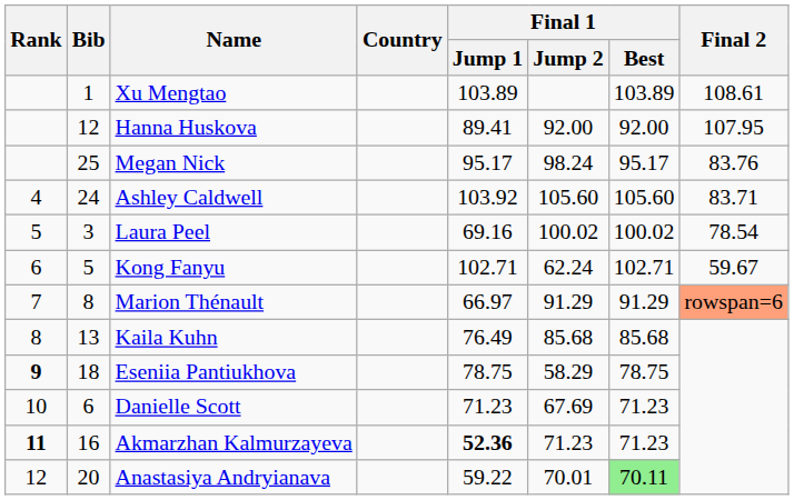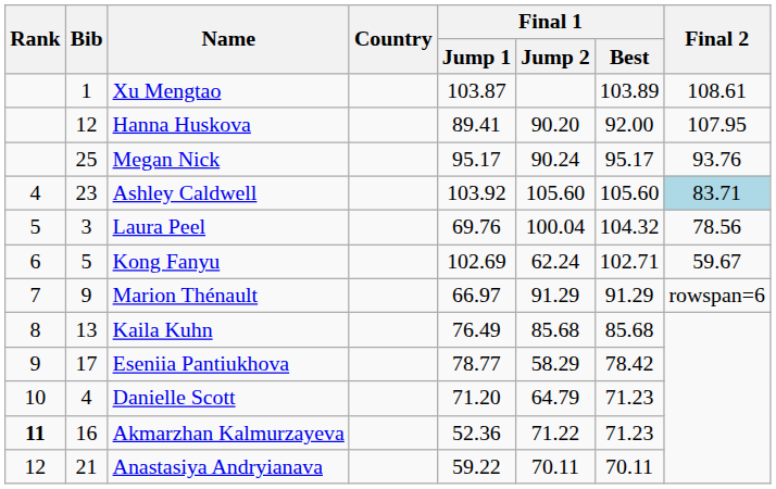Xu Mengtao | Final 1 / Jump 1: 103.89 -> 103.87
Hanna Huskova | Final 1 / Jump 2: 92.00 -> 90.20
Megan Nick | Final 1 / Jump 2: 98.24 -> 90.24
Megan Nick | Final 2: 83.76 -> 93.76
Ashley Caldwell | Bib: 24 -> 23
Ashley Caldwell | Final 2: no background -> lightblue background
Laura Peel | Final 1 / Jump 1: 69.16 -> 69.76
Laura Peel | Final 1 / Jump 2: 100.02 -> 100.04
Laura Peel | Final 1 / Best: 100.02 -> 104.32
Laura Peel | Final 2: 78.54 -> 78.56
Kong Fanyu | Final 1 / Jump 1: 102.71 -> 102.69
Marion Thénault | Bib: 8 -> 9
Marion Thénault | Final 2: lightsalmon background -> no background
Eseniia Pantiukhova | Rank: bold -> normal
Eseniia Pantiukhova | Bib: 18 -> 17
Eseniia Pantiukhova | Final 1 / Jump 1: 78.75 -> 78.77
Eseniia Pantiukhova | Final 1 / Best: 78.75 -> 78.42
Danielle Scott | Bib: 6 -> 4
Danielle Scott | Final 1 / Jump 1: 71.23 -> 71.20
Danielle Scott | Final 1 / Jump 2: 67.69 -> 64.79
Akmarzhan Kalmurzayeva | Final 1 / Jump 1: bold -> normal
Akmarzhan Kalmurzayeva | Final 1 / Jump 2: 71.23 -> 71.22
Anastasiya Andryianava | Bib: 20 -> 21
Anastasiya Andryianava | Final 1 / Jump 2: 70.01 -> 70.11
Anastasiya Andryianava | Final 1 / Best: lightgreen background -> no background
